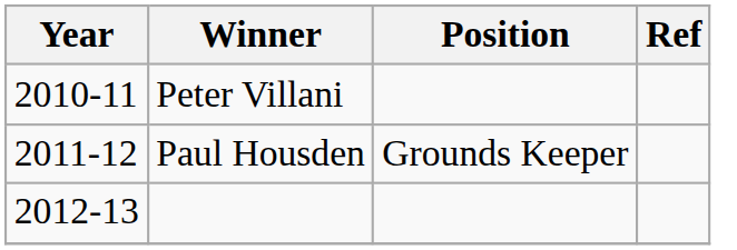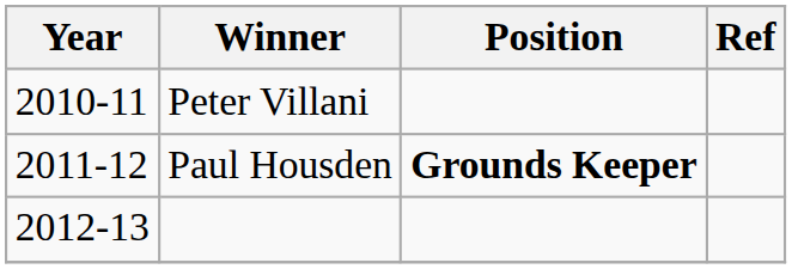Paul Housden | Position: normal -> bold
